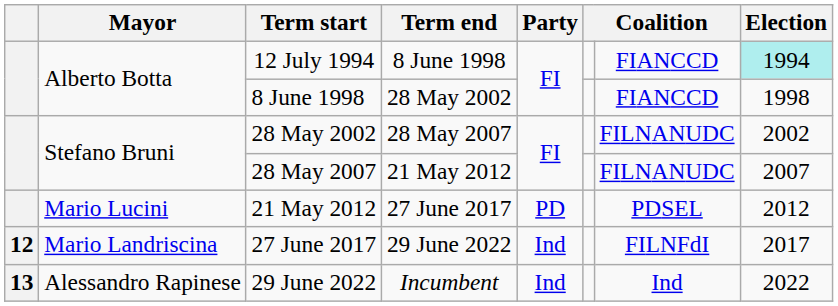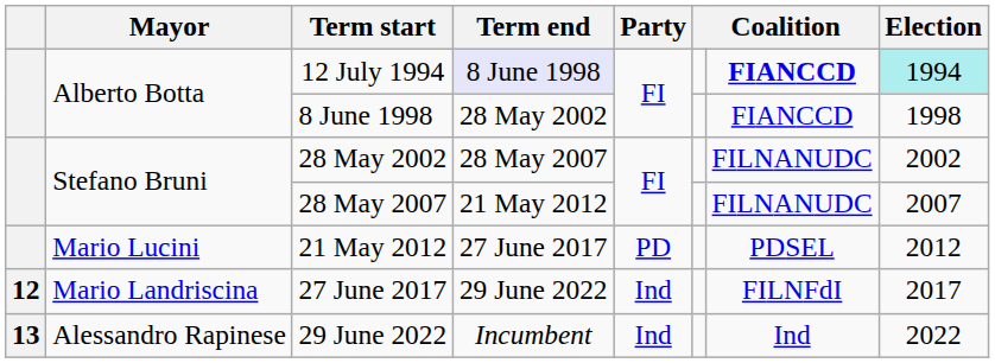12 July 1994 | Term end: no background -> lavender background
12 July 1994 | column 7: normal -> bold
